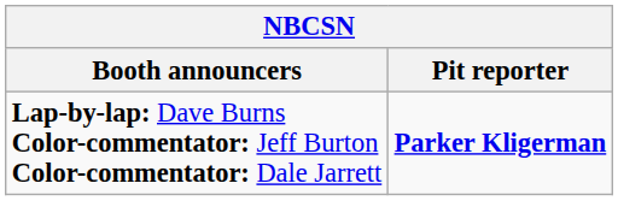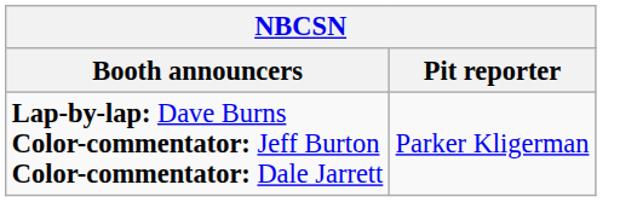row 3 | Pit reporter: bold -> normal
